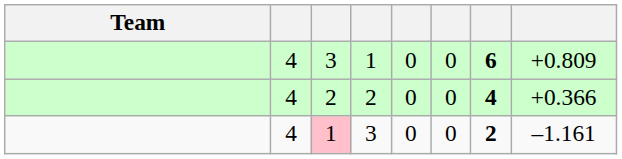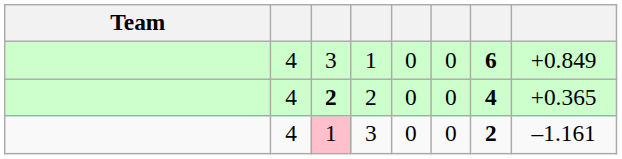row 2 | column 8: +0.809 -> +0.849
row 3 | column 3: normal -> bold
row 3 | column 8: +0.366 -> +0.365
